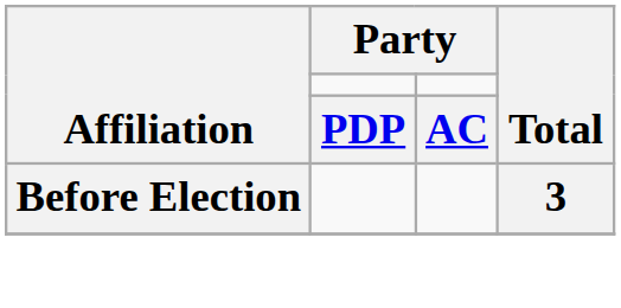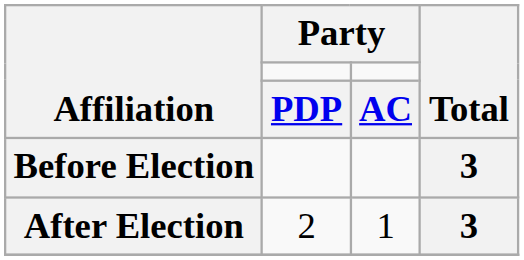+ row: After Election | 2 | 1 | 3
